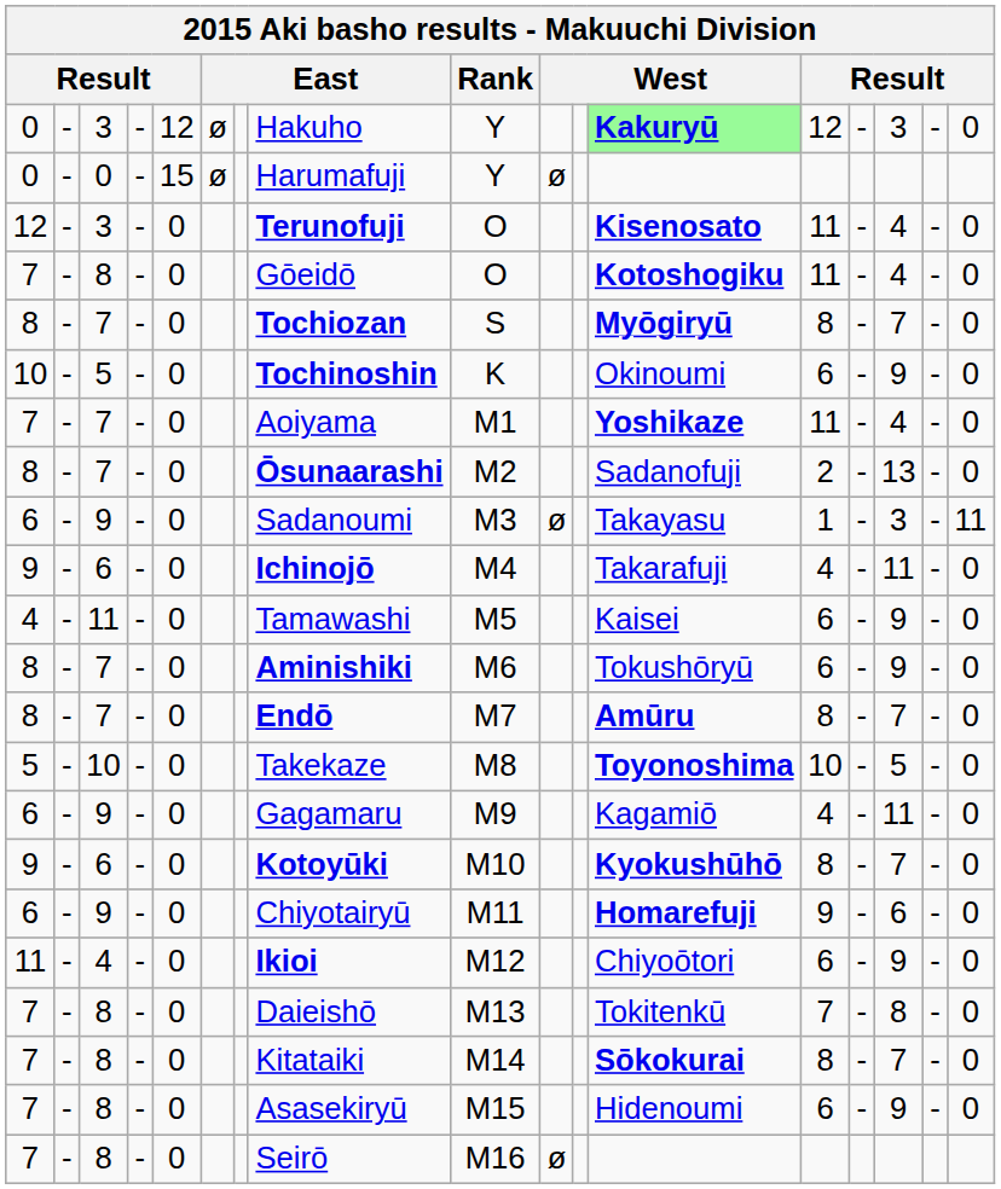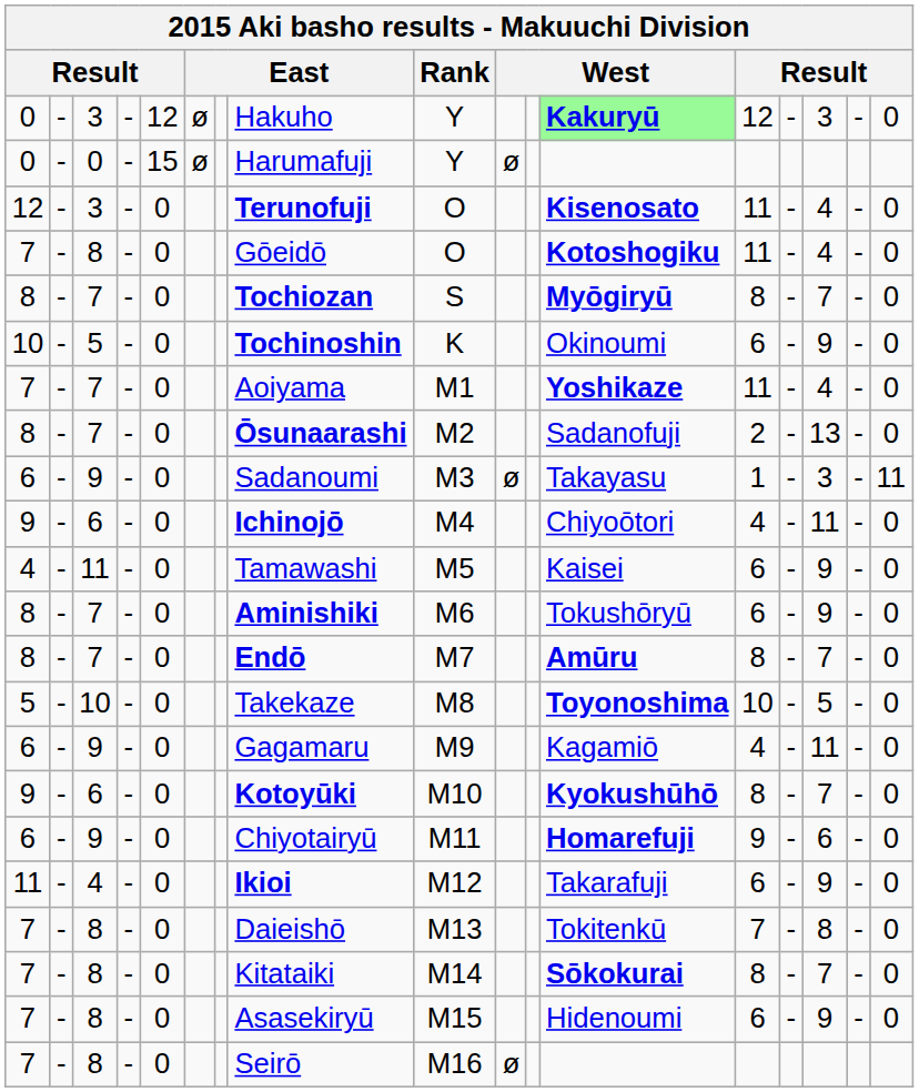row 12 | column 12: Takarafuji -> Chiyoōtori
row 20 | column 12: Chiyoōtori -> Takarafuji
